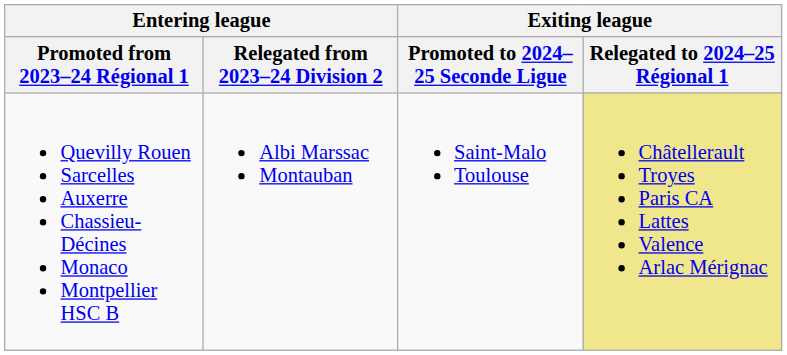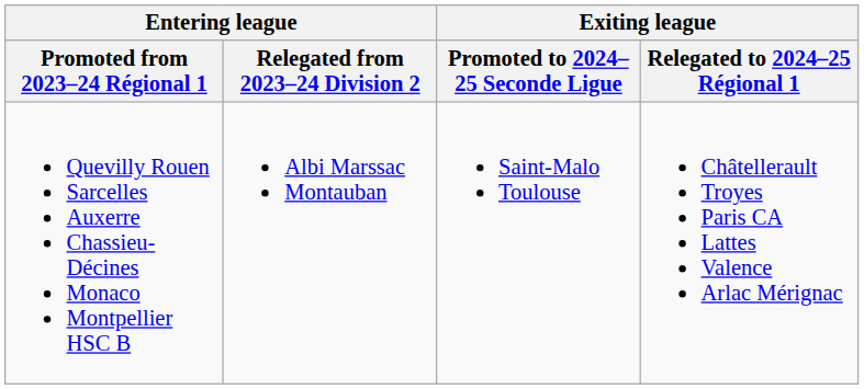row 3 | Exiting league / Relegated to 2024–25 Régional 1: khaki background -> no background
